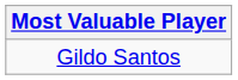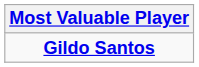row 2 | column 1: normal -> bold
